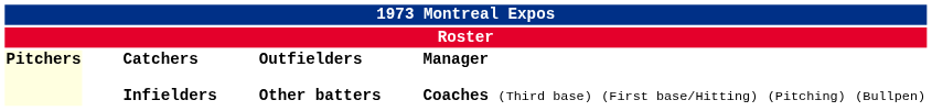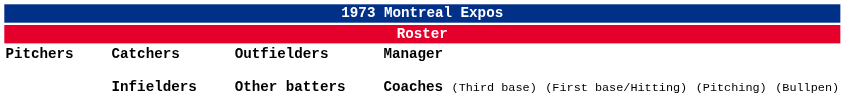Pitchers | column 1: lightyellow background -> no background
